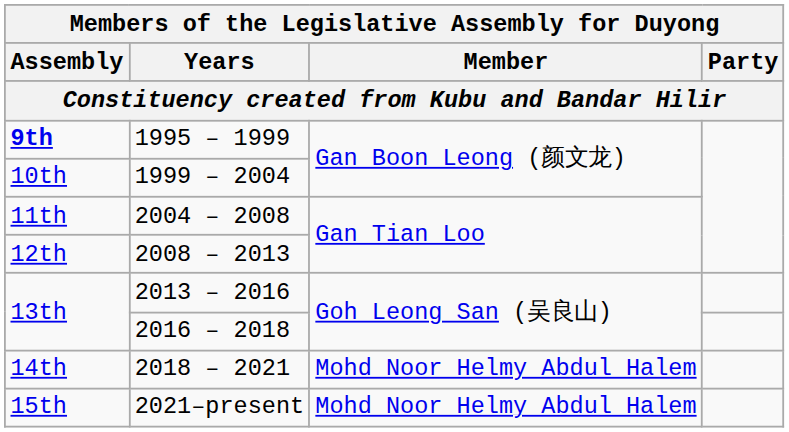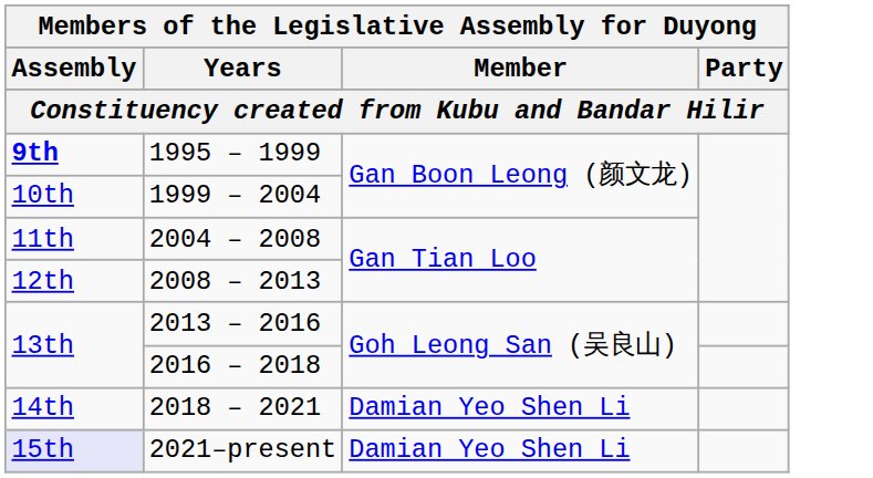2018 – 2021 | Member: Mohd Noor Helmy Abdul Halem -> Damian Yeo Shen Li
2021–present | Assembly: no background -> lavender background
2021–present | Member: Mohd Noor Helmy Abdul Halem -> Damian Yeo Shen Li
